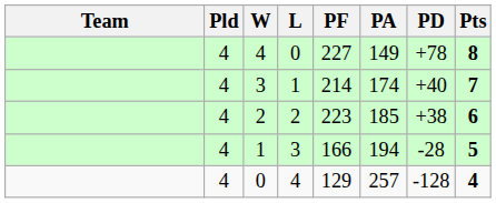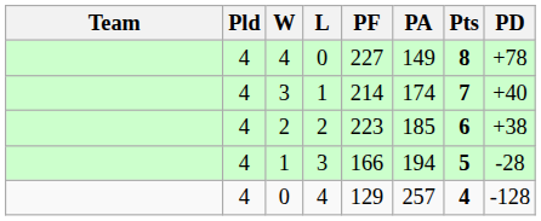columns swapped: PD <-> Pts
